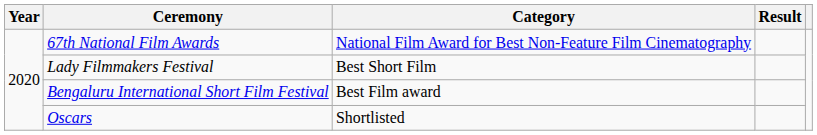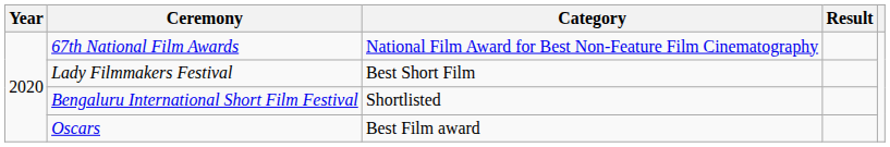Bengaluru International Short Film Festival | Category: Best Film award -> Shortlisted
Oscars | Category: Shortlisted -> Best Film award
